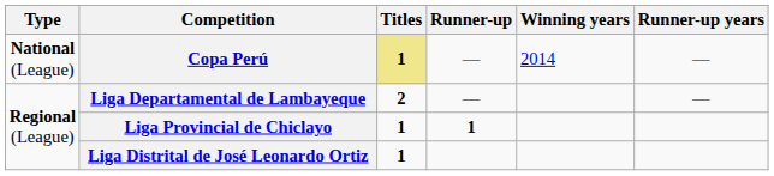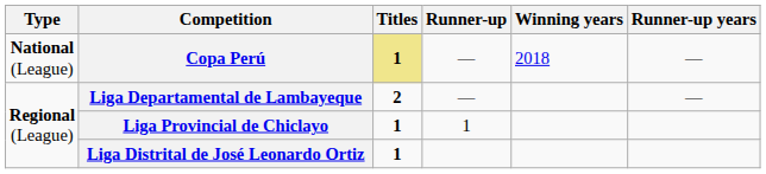Copa Perú | Winning years: 2014 -> 2018
Liga Provincial de Chiclayo | Runner-up: bold -> normal
